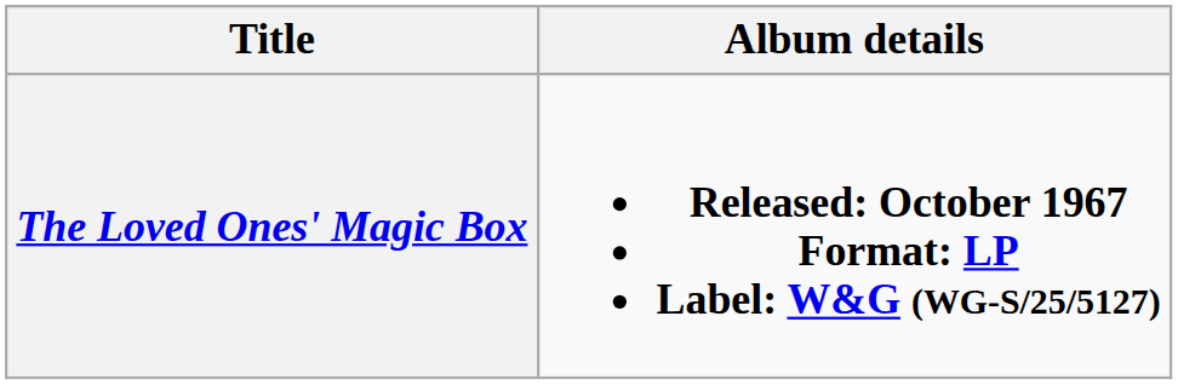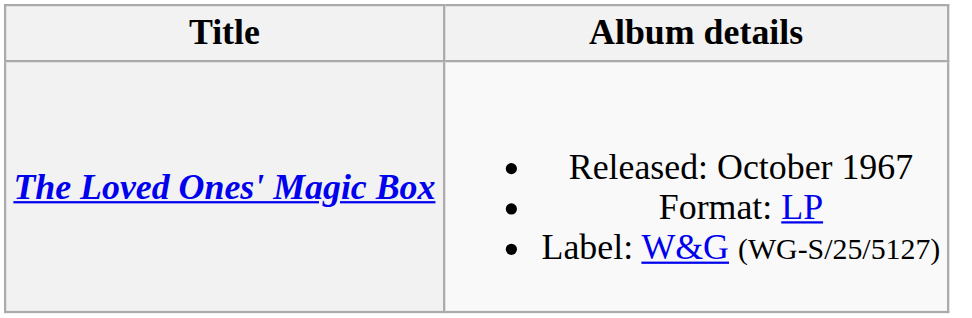The Loved Ones' Magic Box | Album details: bold -> normal
